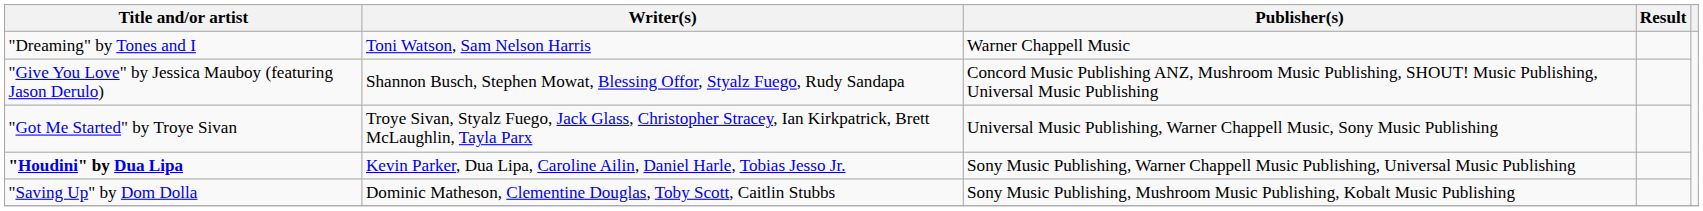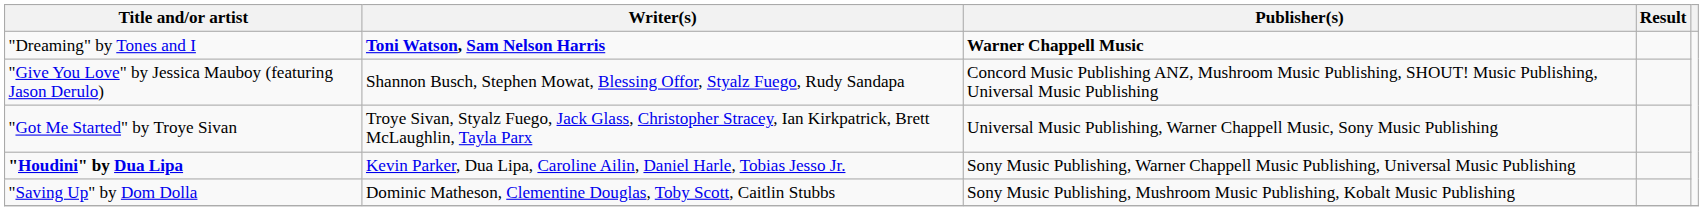"Dreaming" by Tones and I | Writer(s): normal -> bold
"Dreaming" by Tones and I | Publisher(s): normal -> bold
